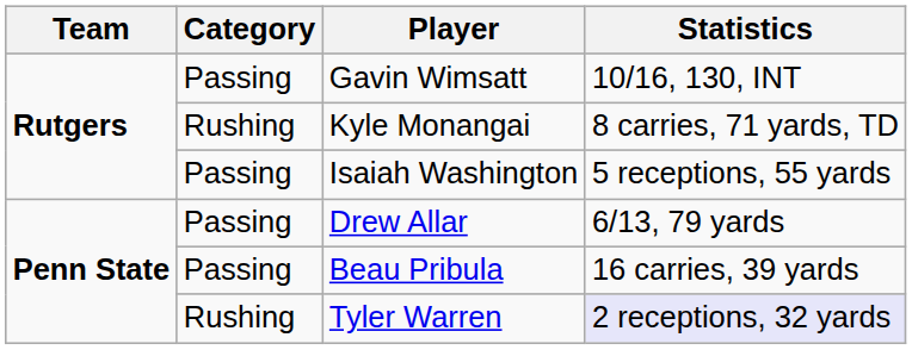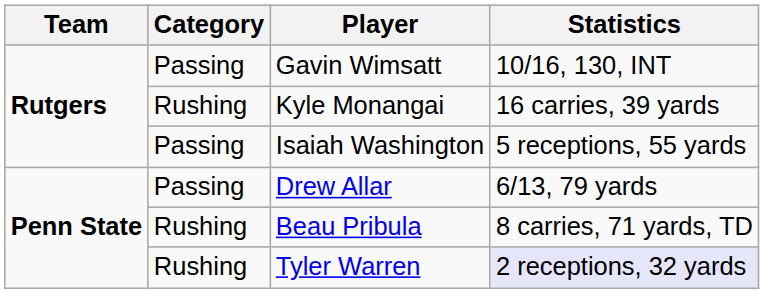Kyle Monangai | Statistics: 8 carries, 71 yards, TD -> 16 carries, 39 yards
Beau Pribula | Category: Passing -> Rushing
Beau Pribula | Statistics: 16 carries, 39 yards -> 8 carries, 71 yards, TD
